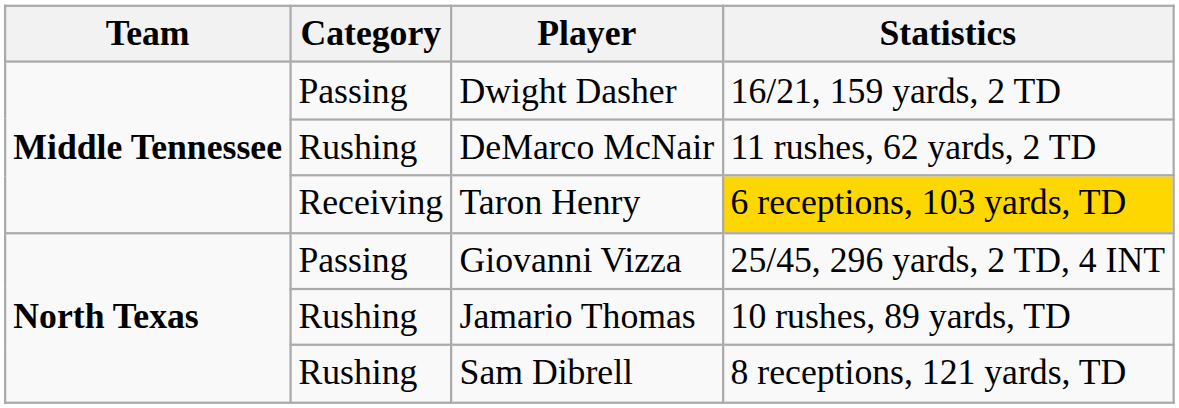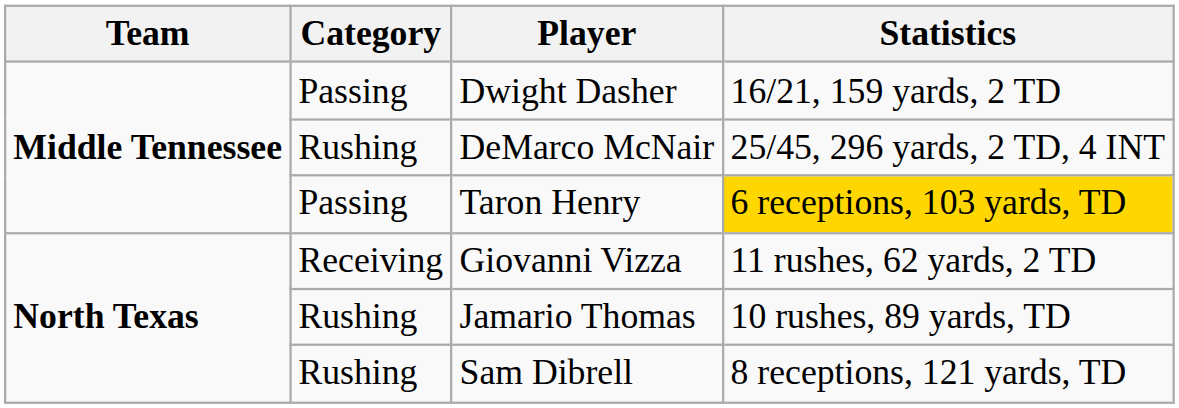DeMarco McNair | Statistics: 11 rushes, 62 yards, 2 TD -> 25/45, 296 yards, 2 TD, 4 INT
Taron Henry | Category: Receiving -> Passing
Giovanni Vizza | Category: Passing -> Receiving
Giovanni Vizza | Statistics: 25/45, 296 yards, 2 TD, 4 INT -> 11 rushes, 62 yards, 2 TD
